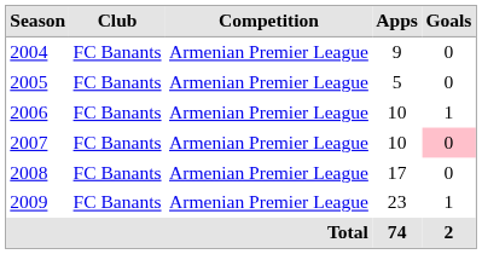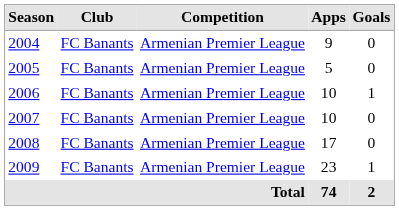2007 | Goals: pink background -> no background
